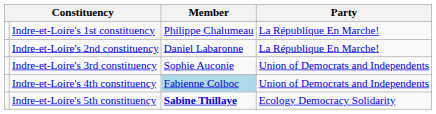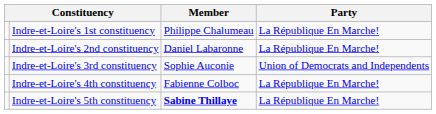Indre-et-Loire's 4th constituency | Member: lightblue background -> no background
Indre-et-Loire's 4th constituency | Party: Union of Democrats and Independents -> La République En Marche!
Indre-et-Loire's 5th constituency | Party: Ecology Democracy Solidarity -> La République En Marche!
